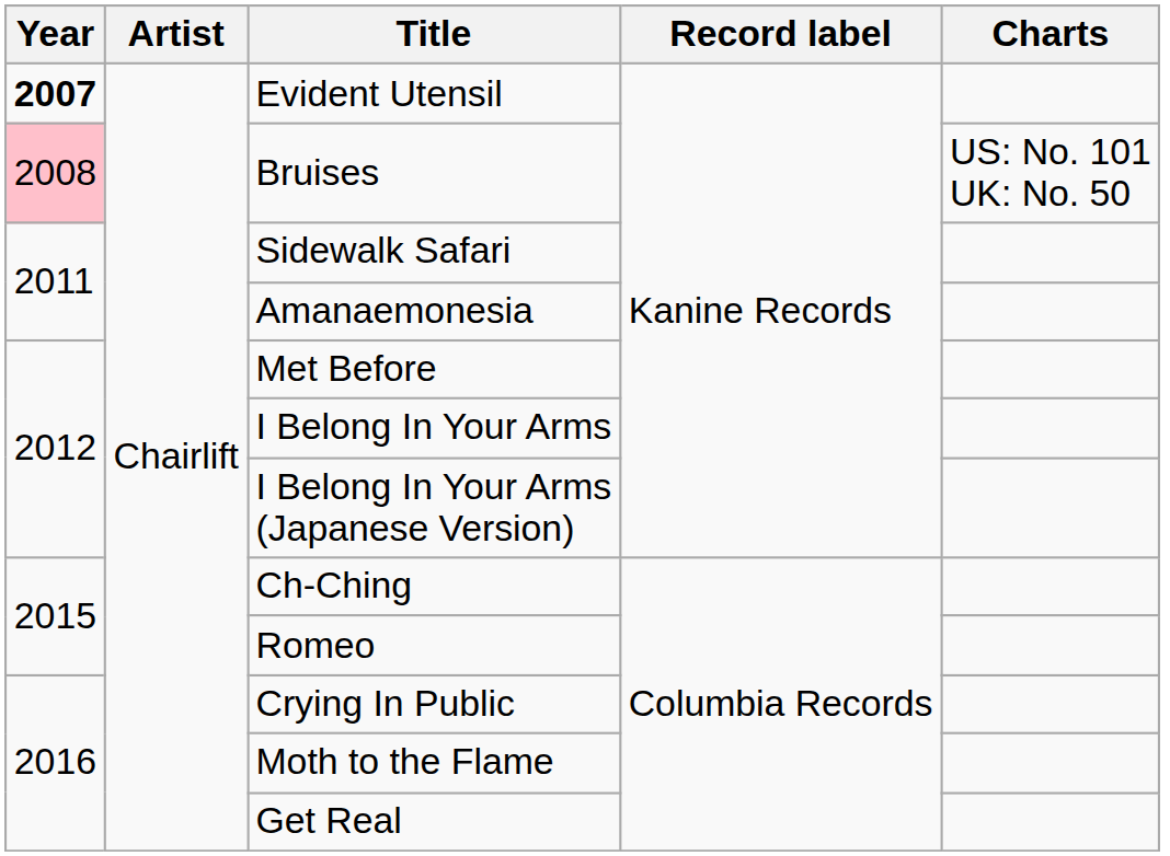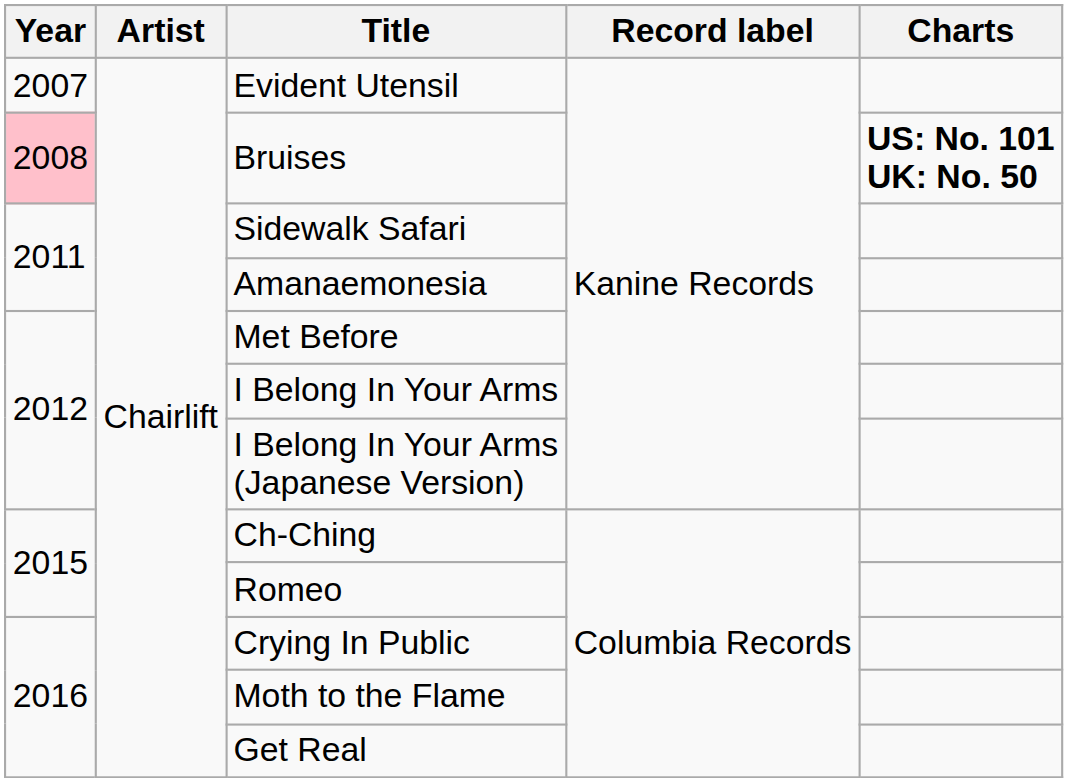Evident Utensil | Year: bold -> normal
Bruises | Charts: normal -> bold
